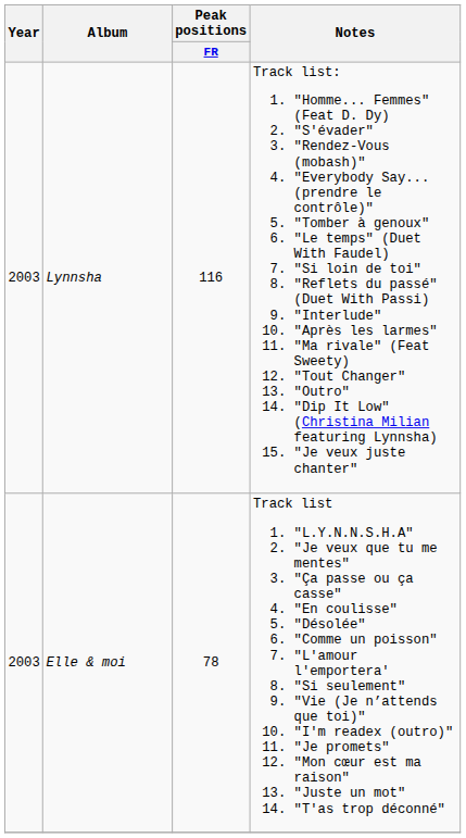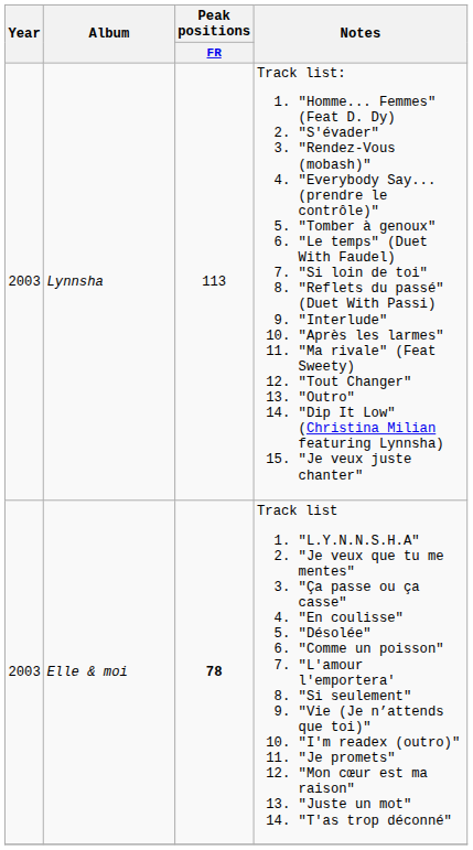Lynnsha | Peak positions / FR: 116 -> 113
Elle & moi | Peak positions / FR: normal -> bold
